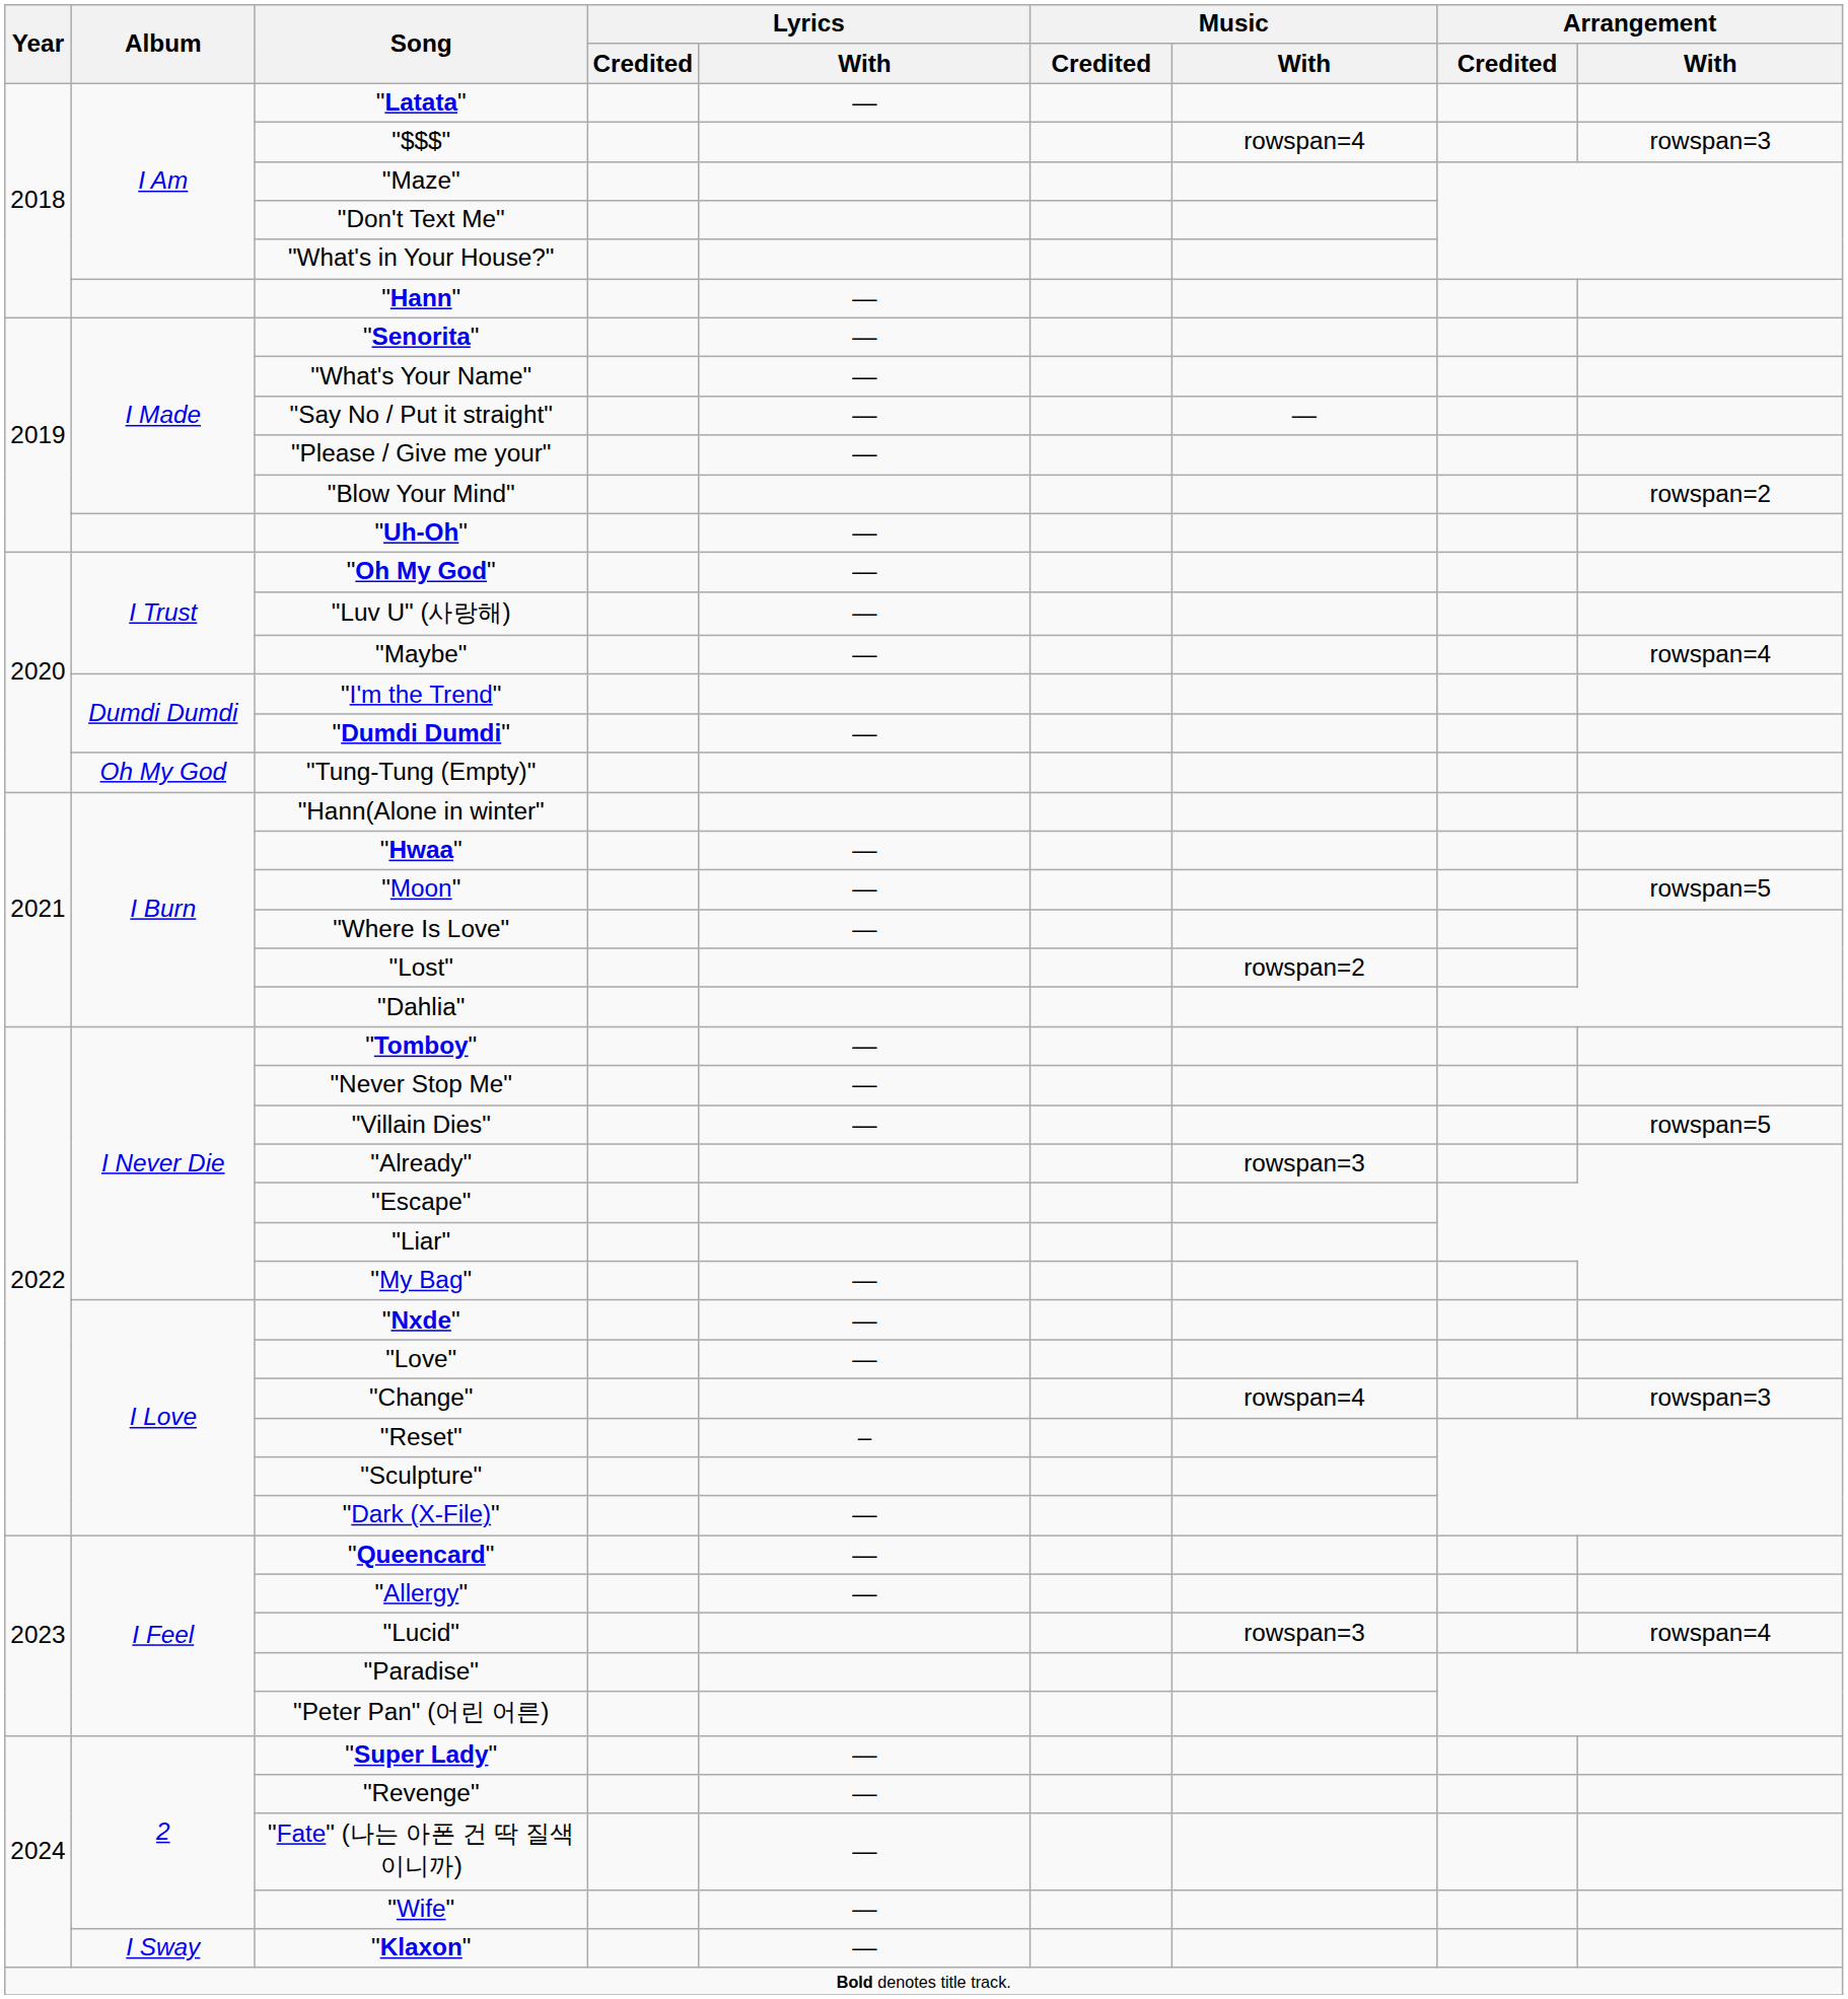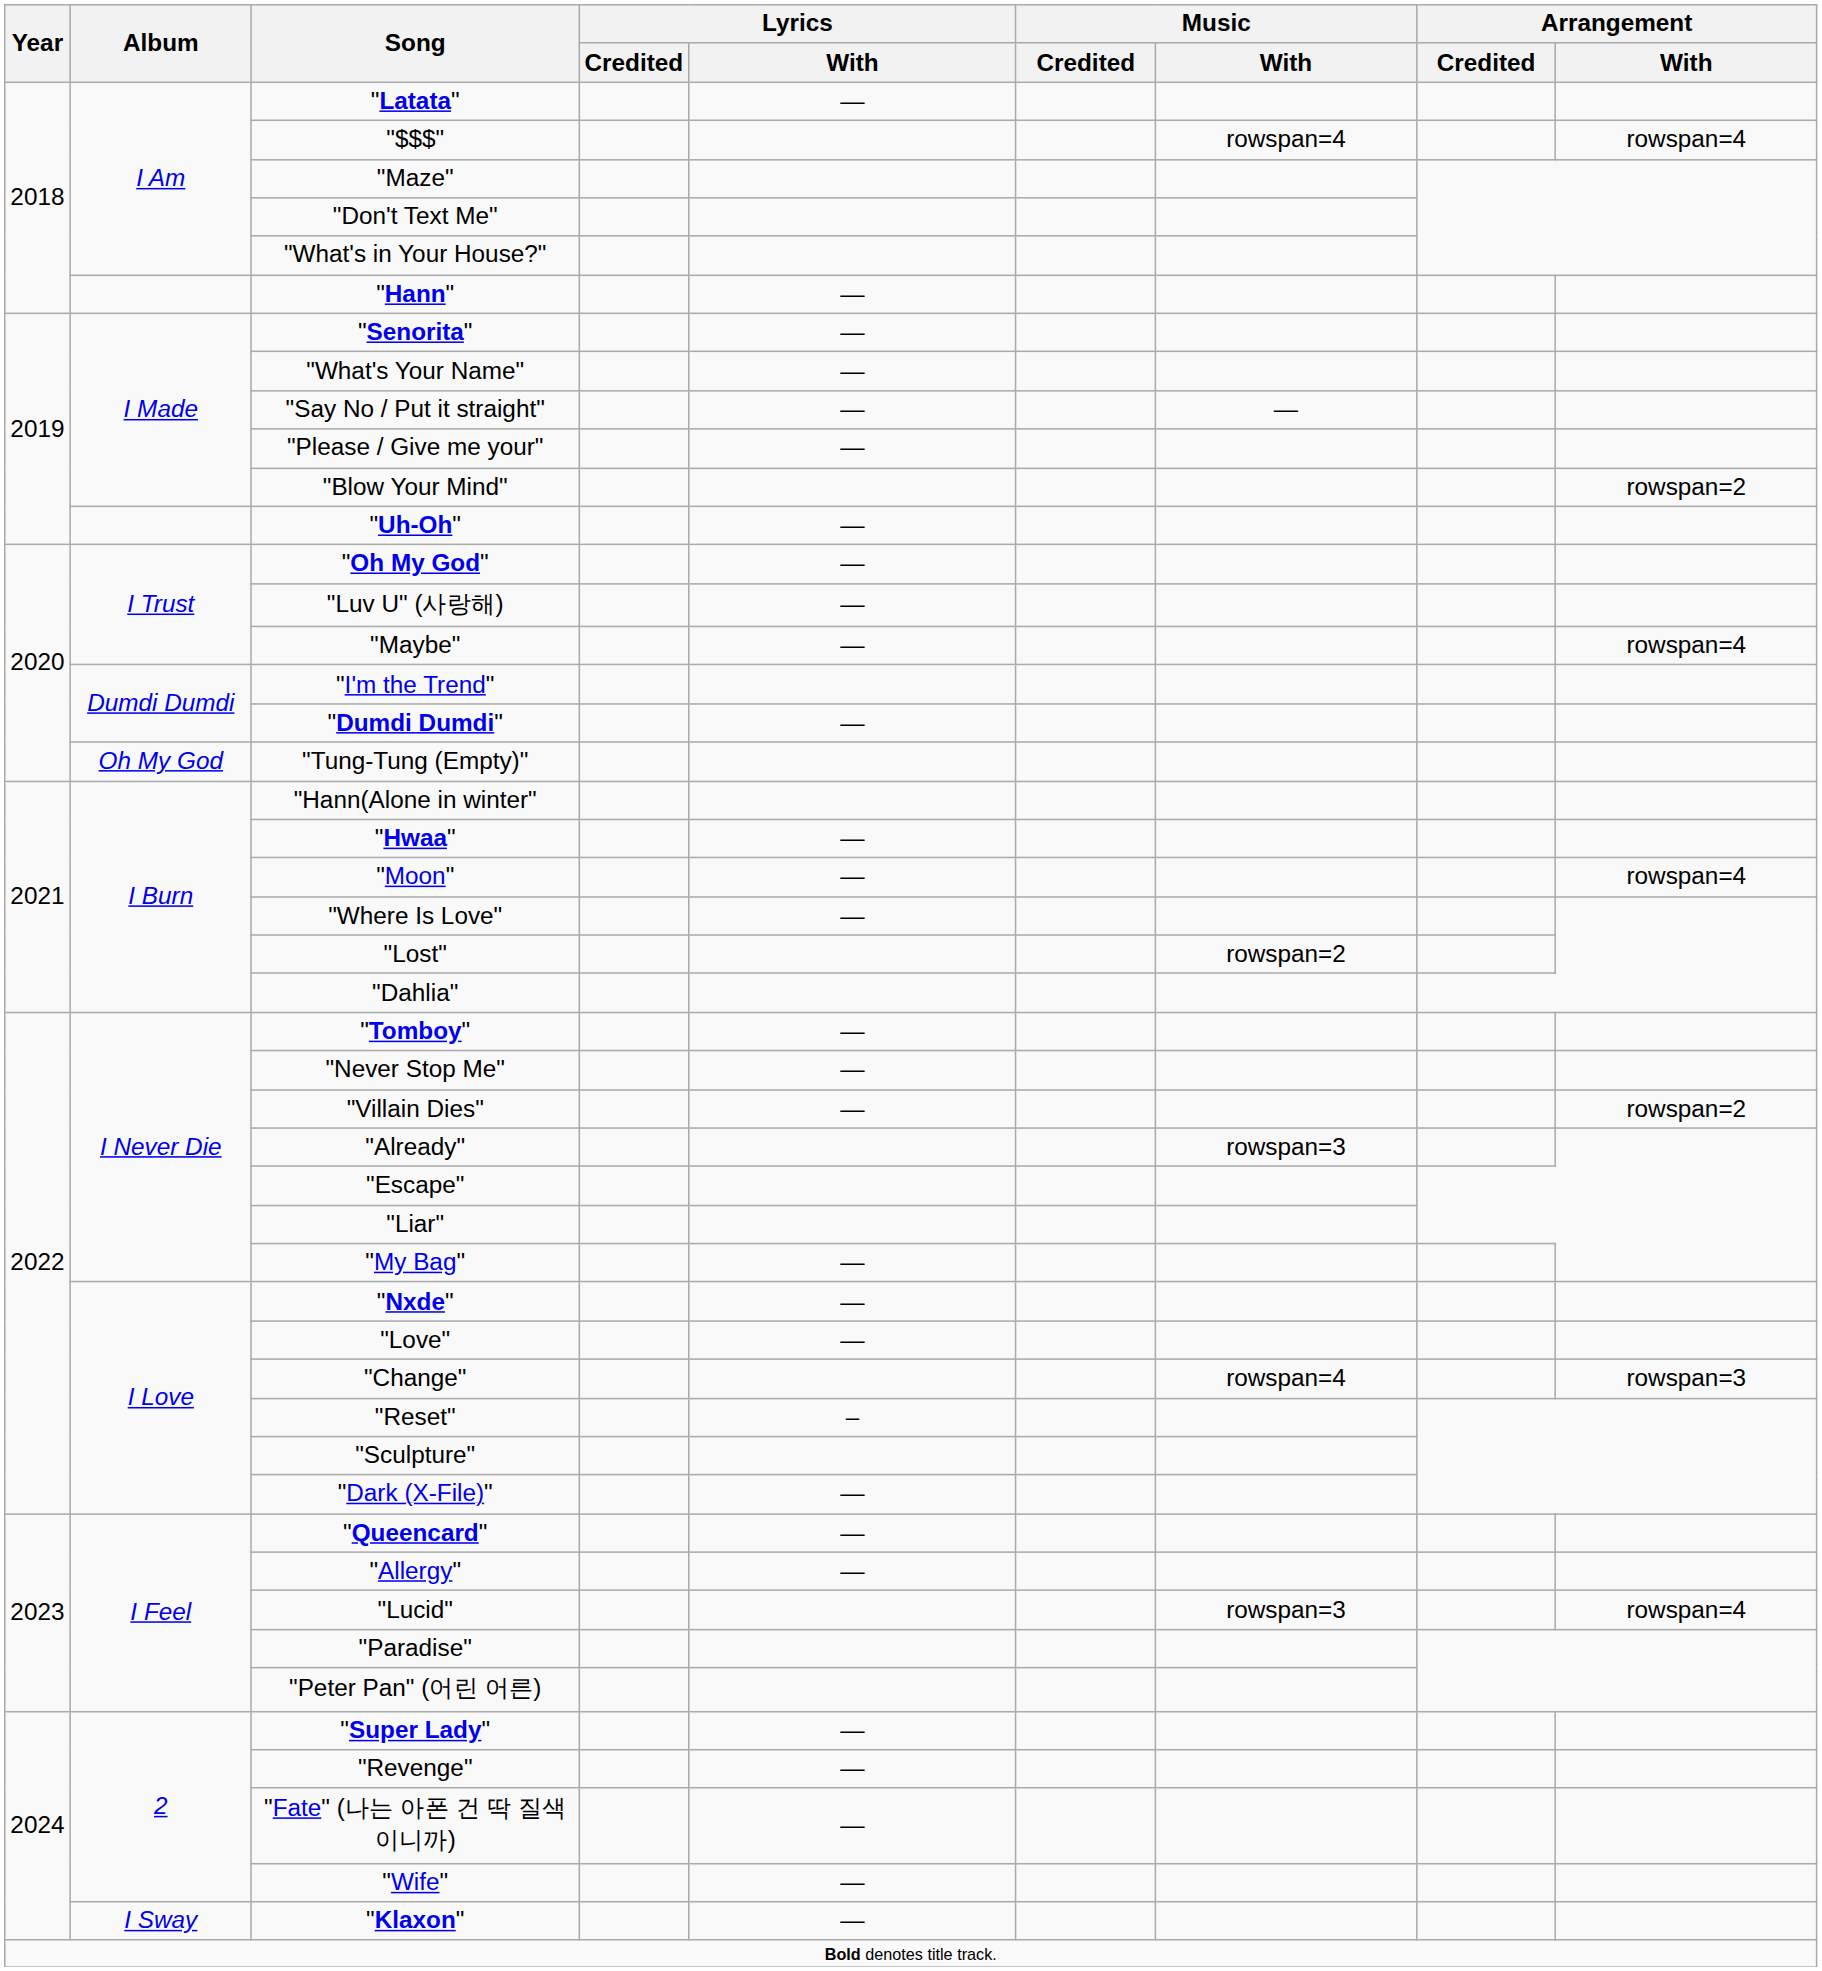"$$$" | Arrangement / With: rowspan=3 -> rowspan=4
"Moon" | Arrangement / With: rowspan=5 -> rowspan=4
"Villain Dies" | Arrangement / With: rowspan=5 -> rowspan=2
